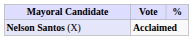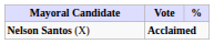Nelson Santos (X) | Mayoral Candidate: lavender background -> no background
